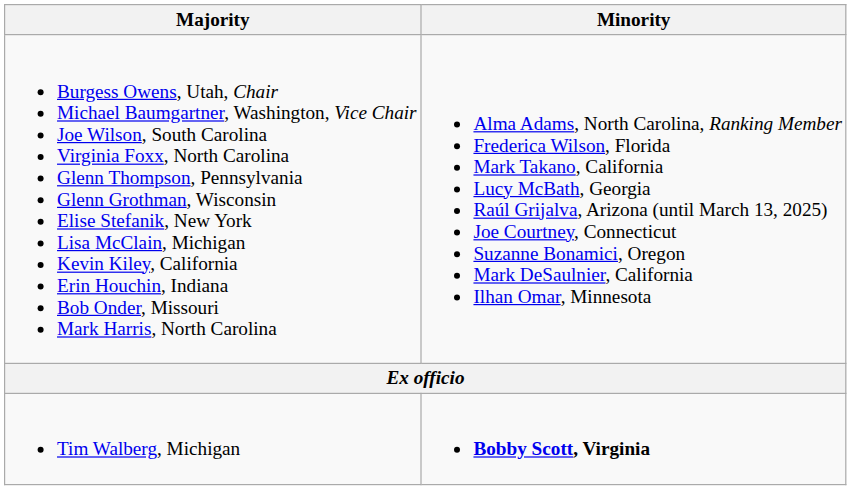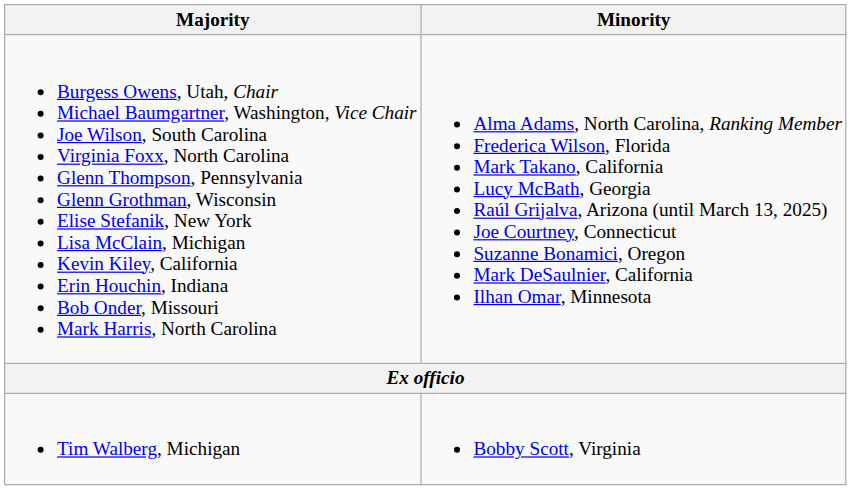Tim Walberg, Michigan | Minority: bold -> normal
